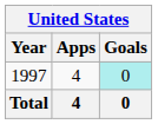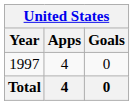1997 | Goals: paleturquoise background -> no background
